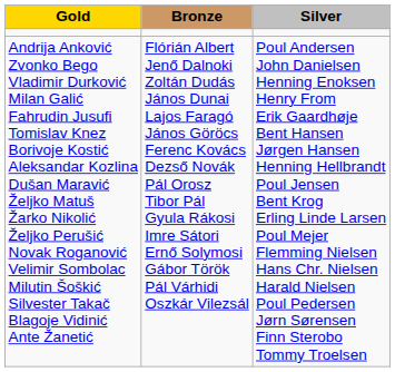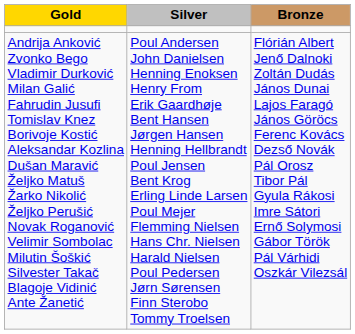columns swapped: Silver <-> Bronze
